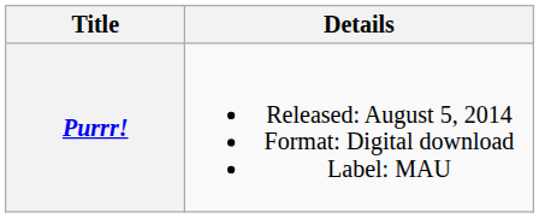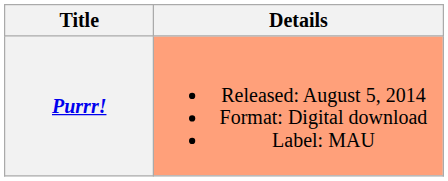Purrr! | Details: no background -> lightsalmon background
